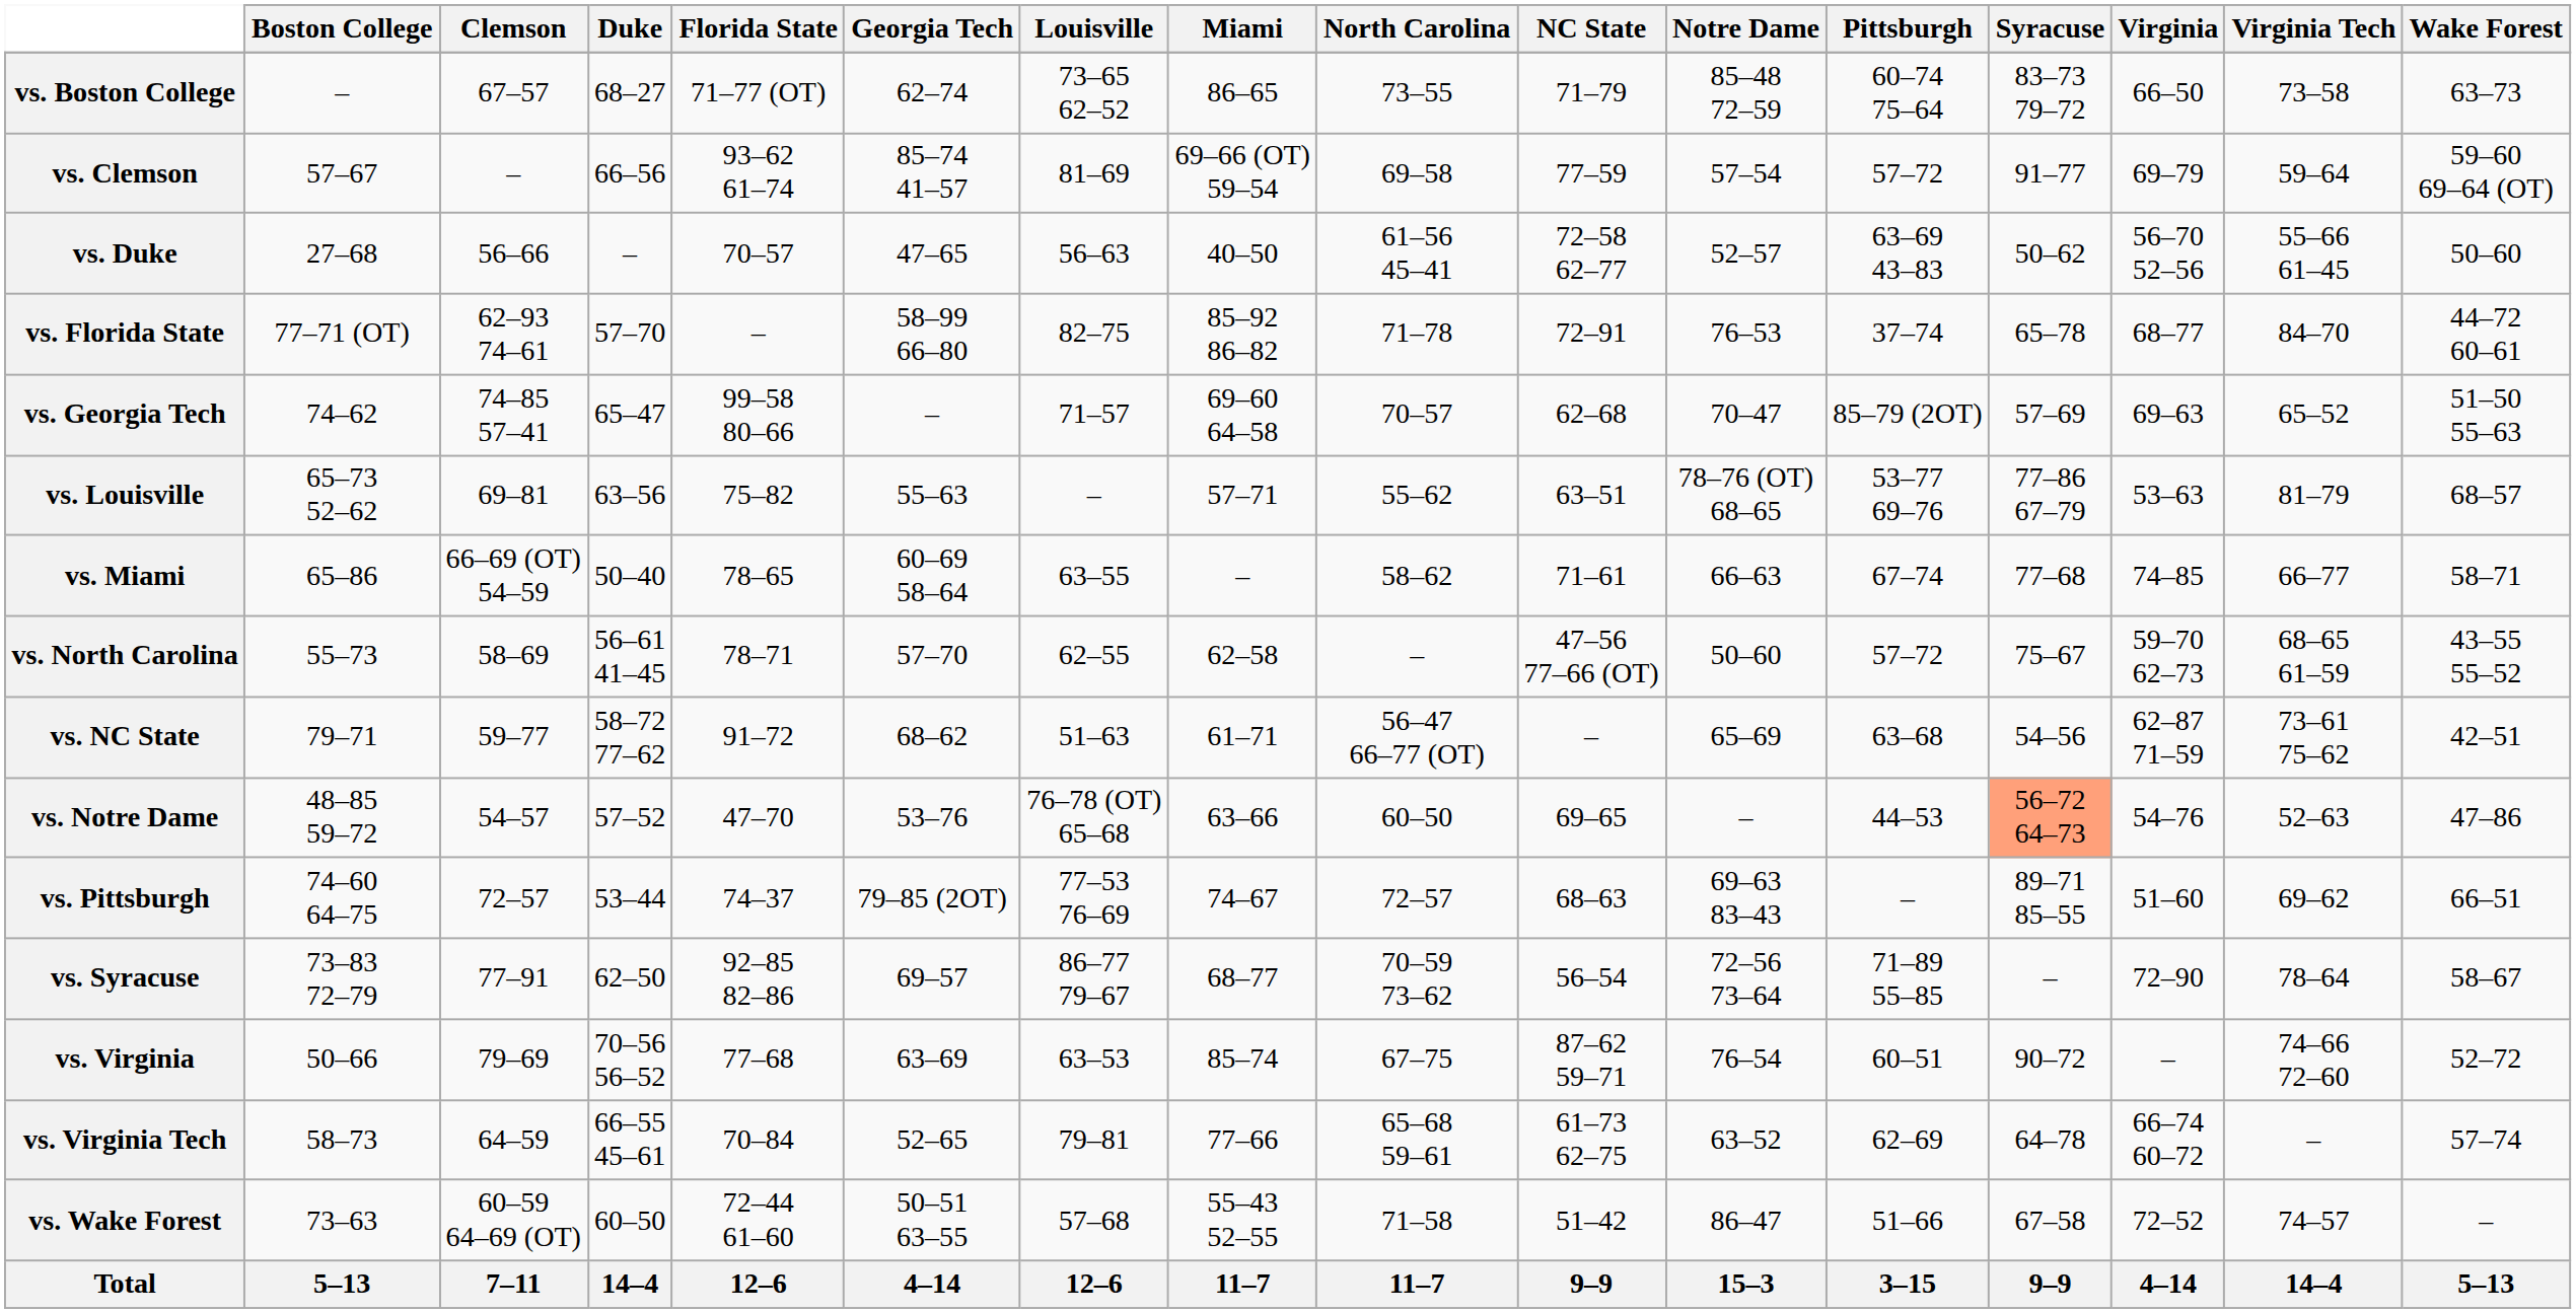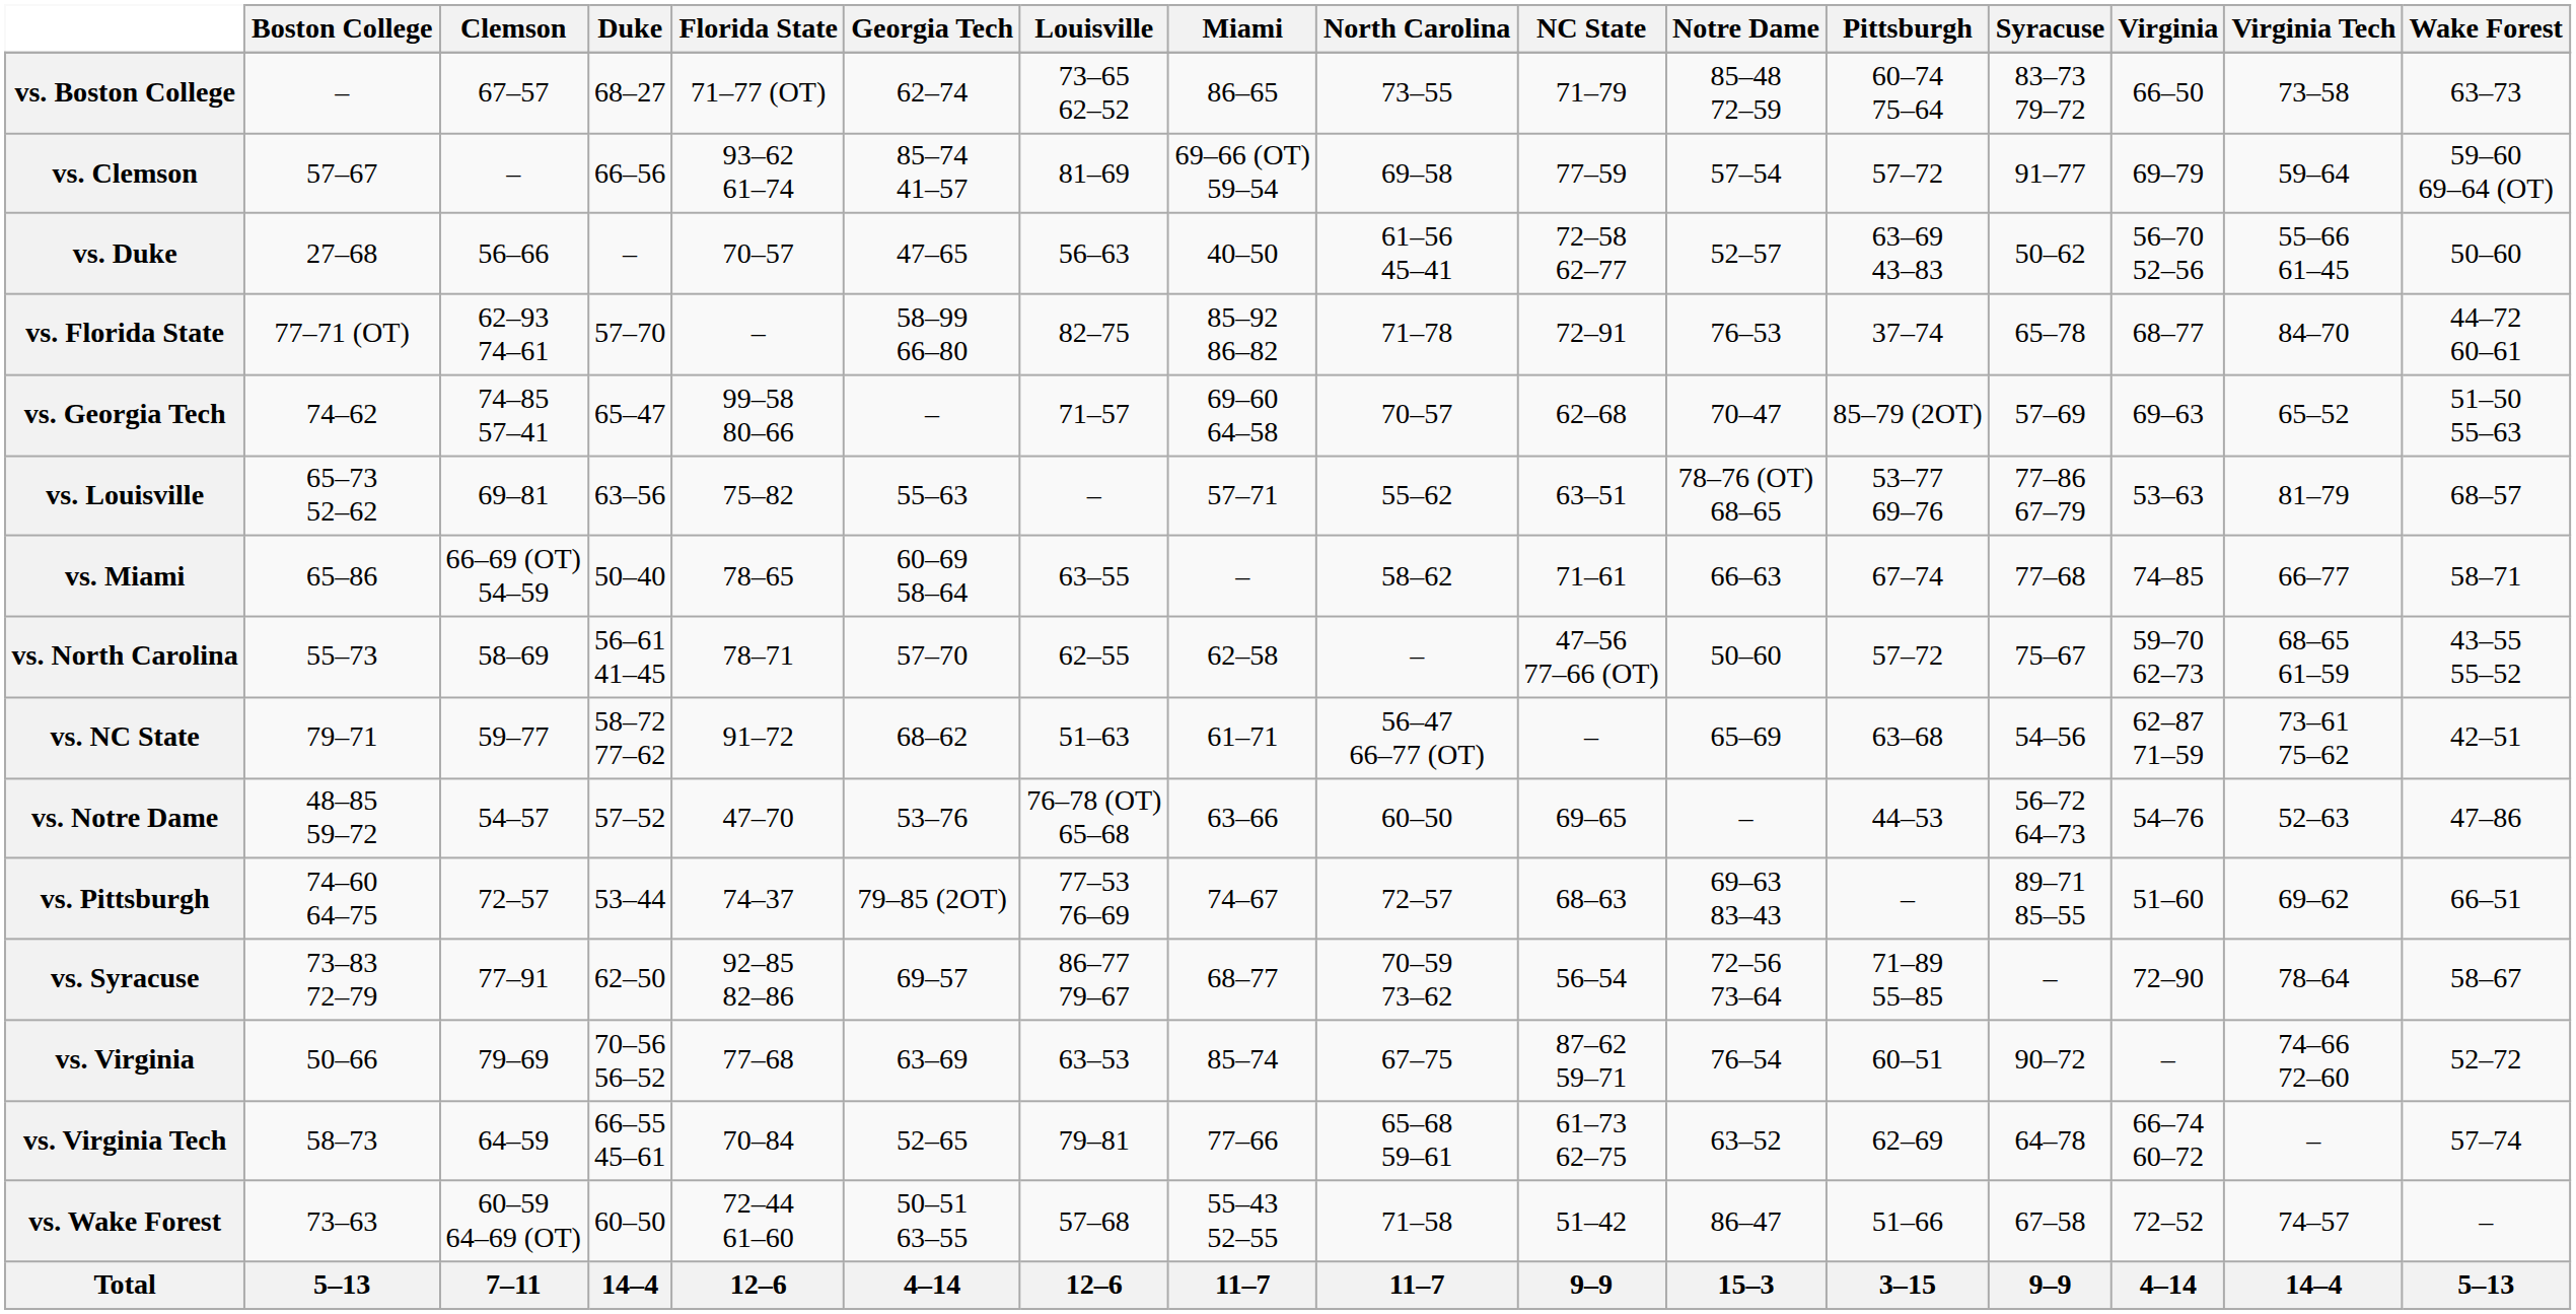vs. Notre Dame | Syracuse: lightsalmon background -> no background
